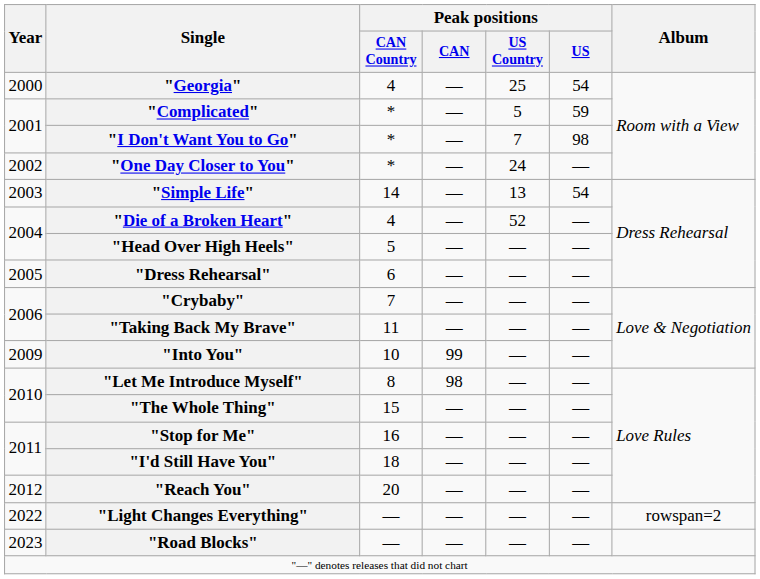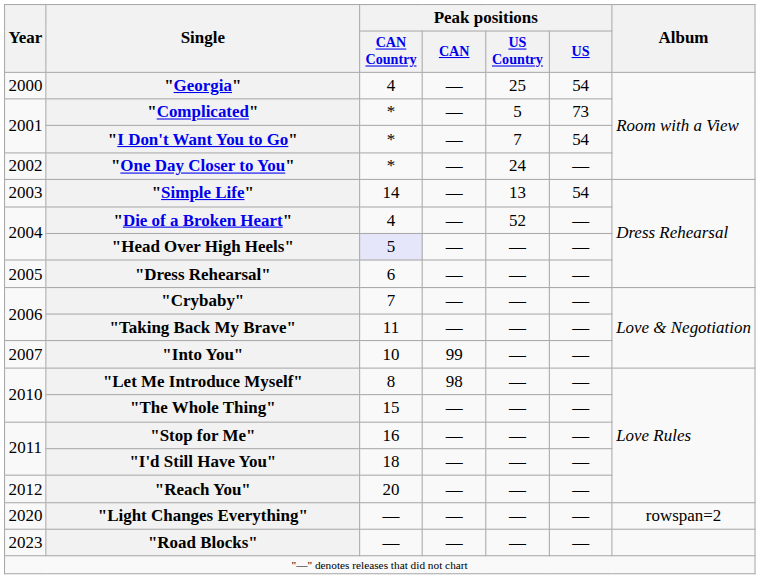"Complicated" | Peak positions / US: 59 -> 73
"I Don't Want You to Go" | Peak positions / US: 98 -> 54
"Head Over High Heels" | Peak positions / CAN Country: no background -> lavender background
"Into You" | Year: 2009 -> 2007
"Light Changes Everything" | Year: 2022 -> 2020
